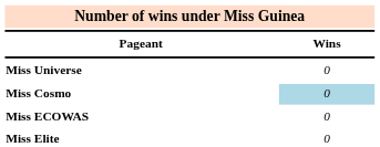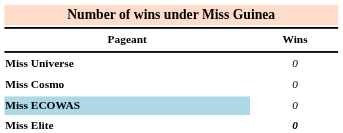Miss Cosmo | column 2: lightblue background -> no background
Miss ECOWAS | column 1: no background -> lightblue background
Miss Elite | column 2: normal -> bold
